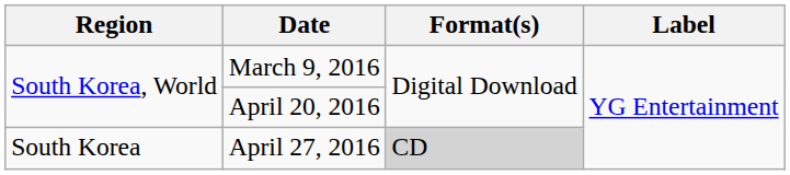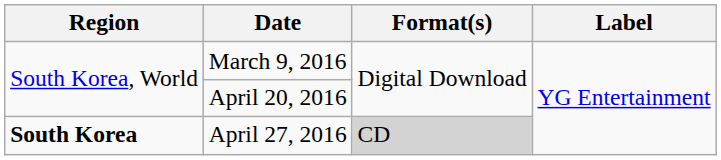April 27, 2016 | Region: normal -> bold
